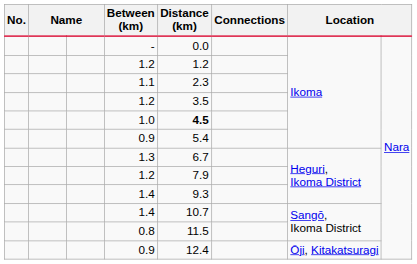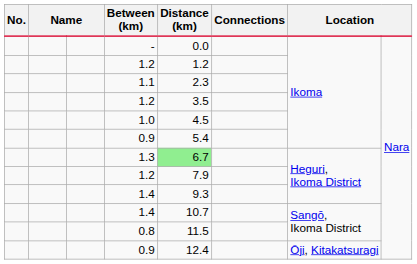1.0 | Distance (km): bold -> normal
1.3 | Distance (km): no background -> lightgreen background
